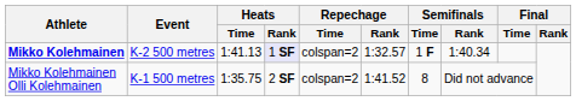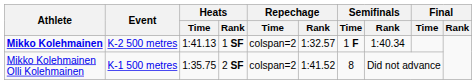Mikko Kolehmainen | Heats / Rank: lavender background -> no background
